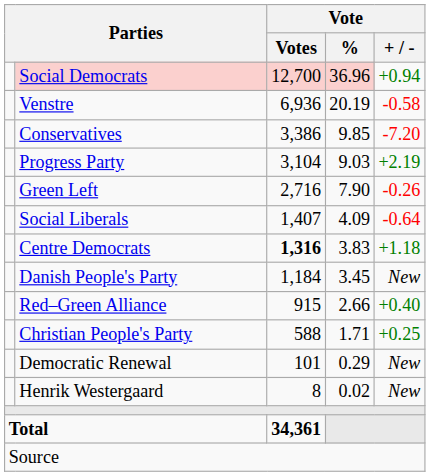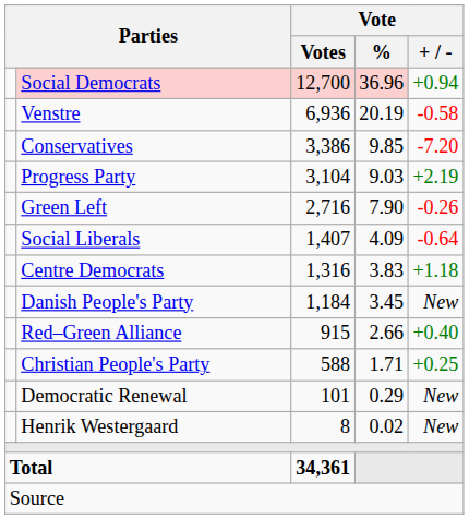Centre Democrats | Vote / Votes: bold -> normal
